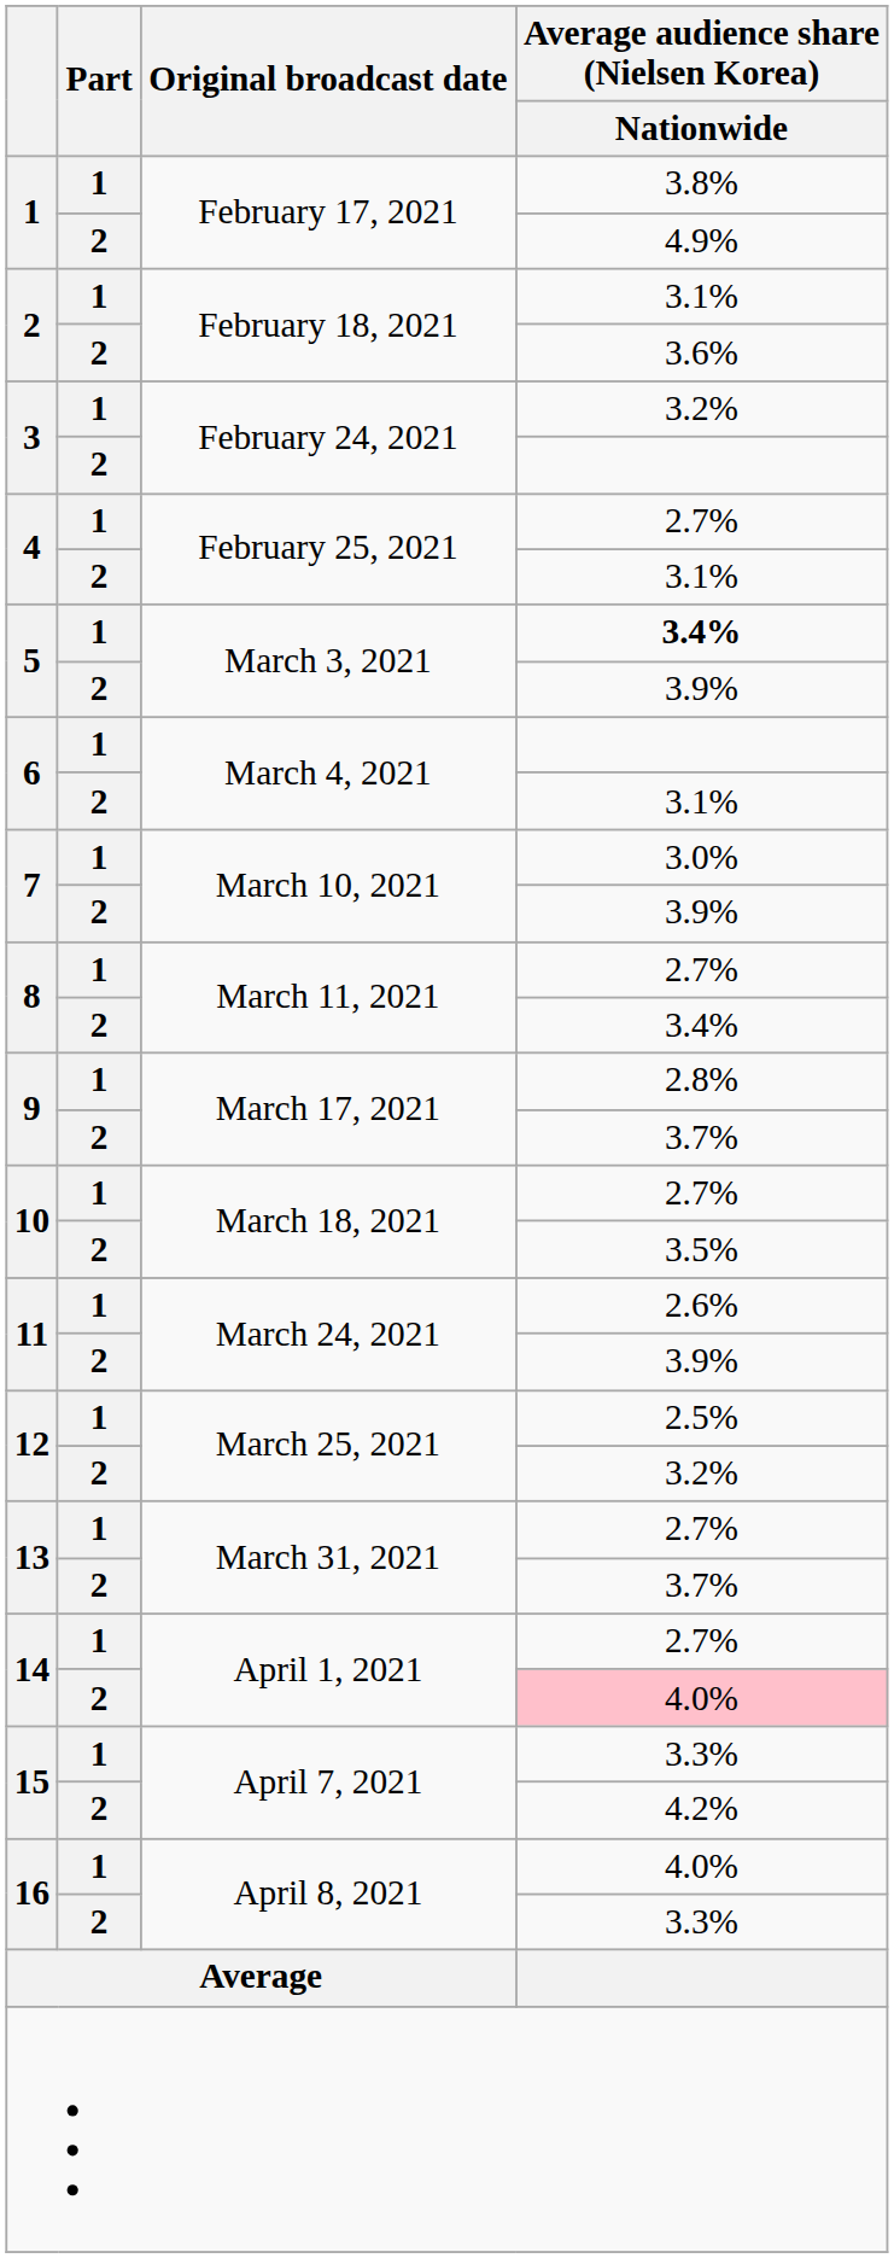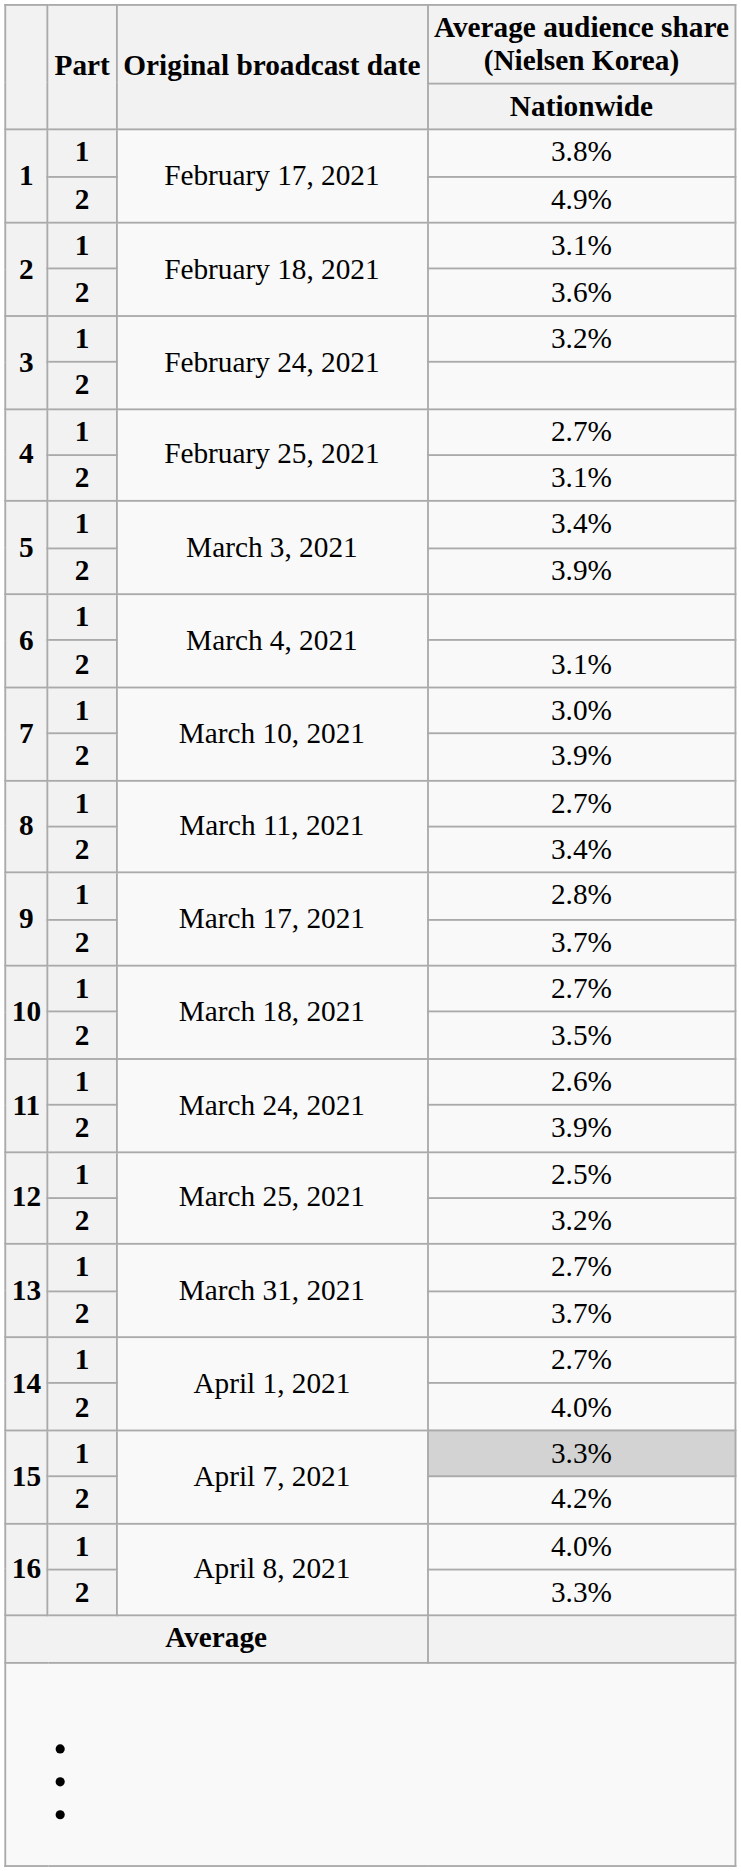5 / 3.4% | Average audience share (Nielsen Korea) / Nationwide: bold -> normal
14 / 4.0% | Average audience share (Nielsen Korea) / Nationwide: pink background -> no background
15 / 3.3% | Average audience share (Nielsen Korea) / Nationwide: no background -> lightgrey background
